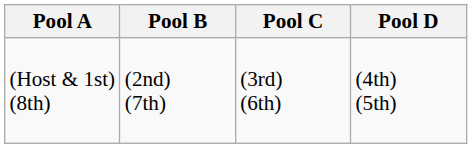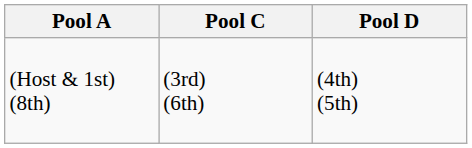- column: Pool B | (2nd) (7th)
